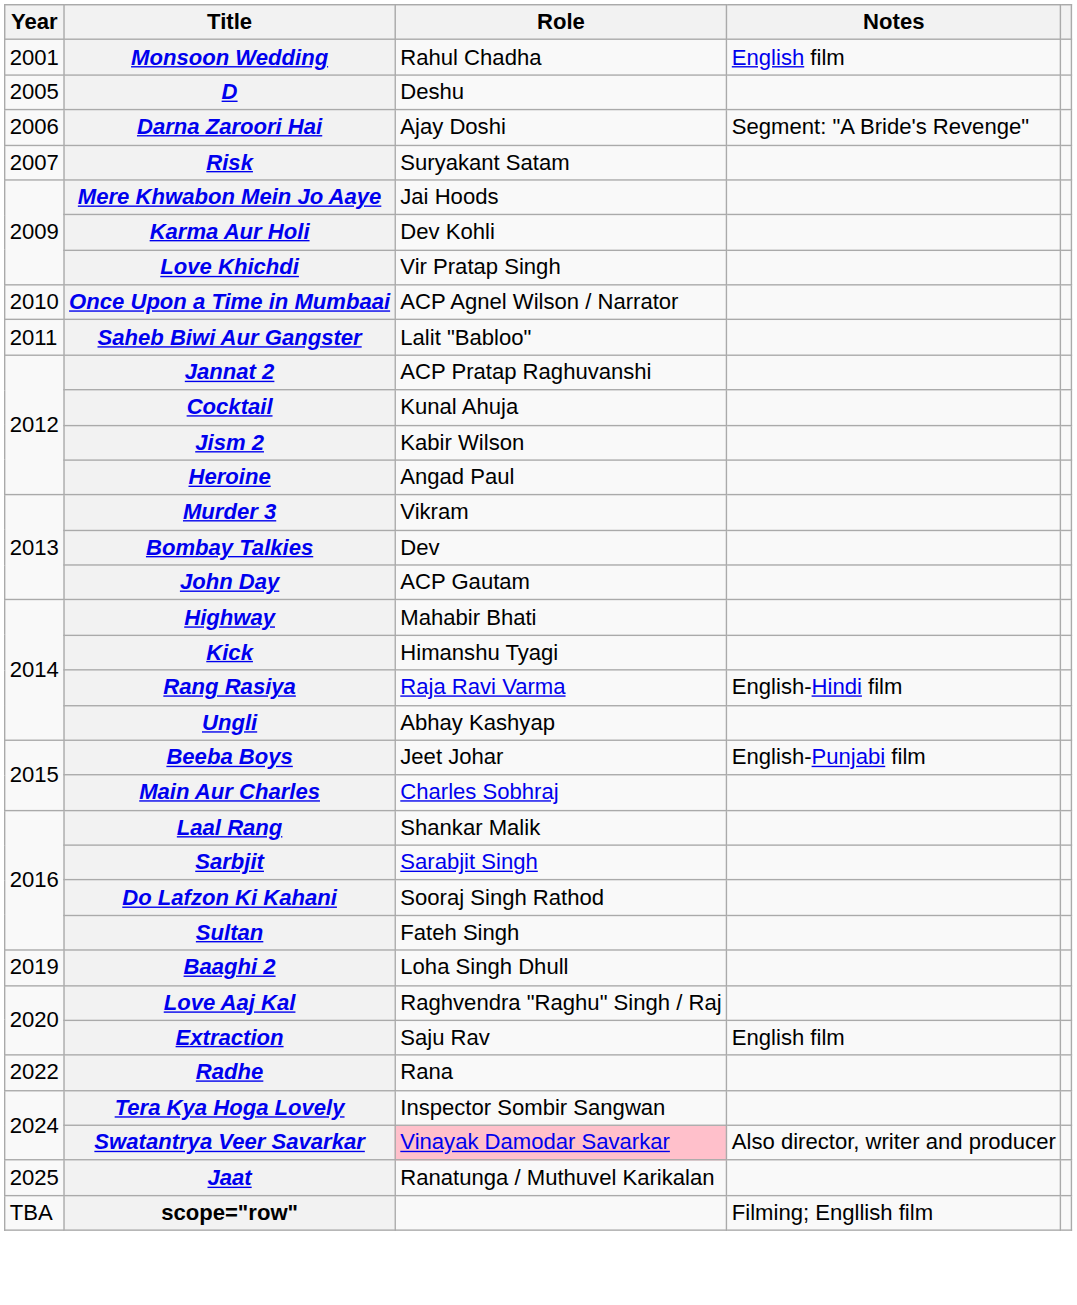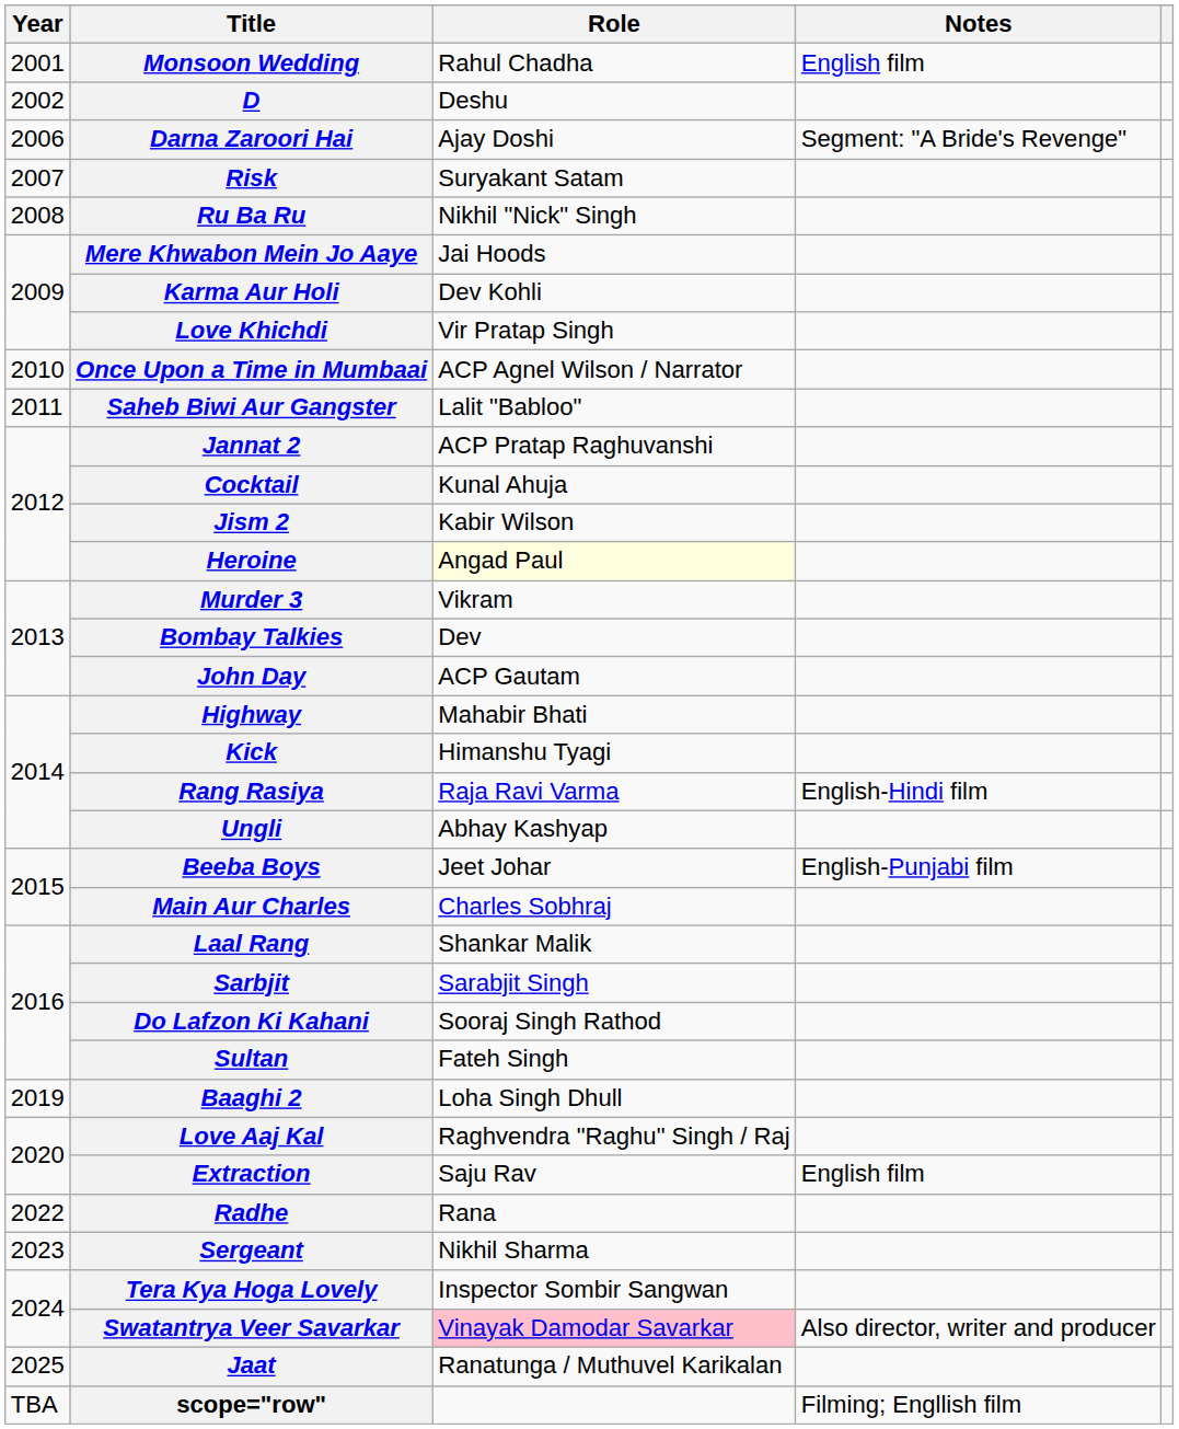D | Year: 2005 -> 2002
+ row: 2008 | Ru Ba Ru | Nikhil "Nick" Singh
Heroine | Role: no background -> lightyellow background
+ row: 2023 | Sergeant | Nikhil Sharma
